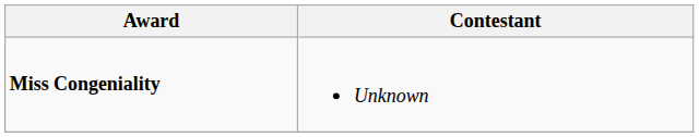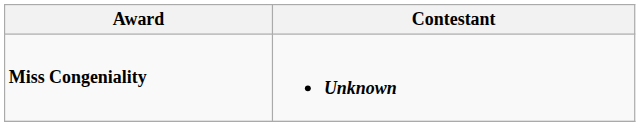Miss Congeniality | Contestant: normal -> bold
